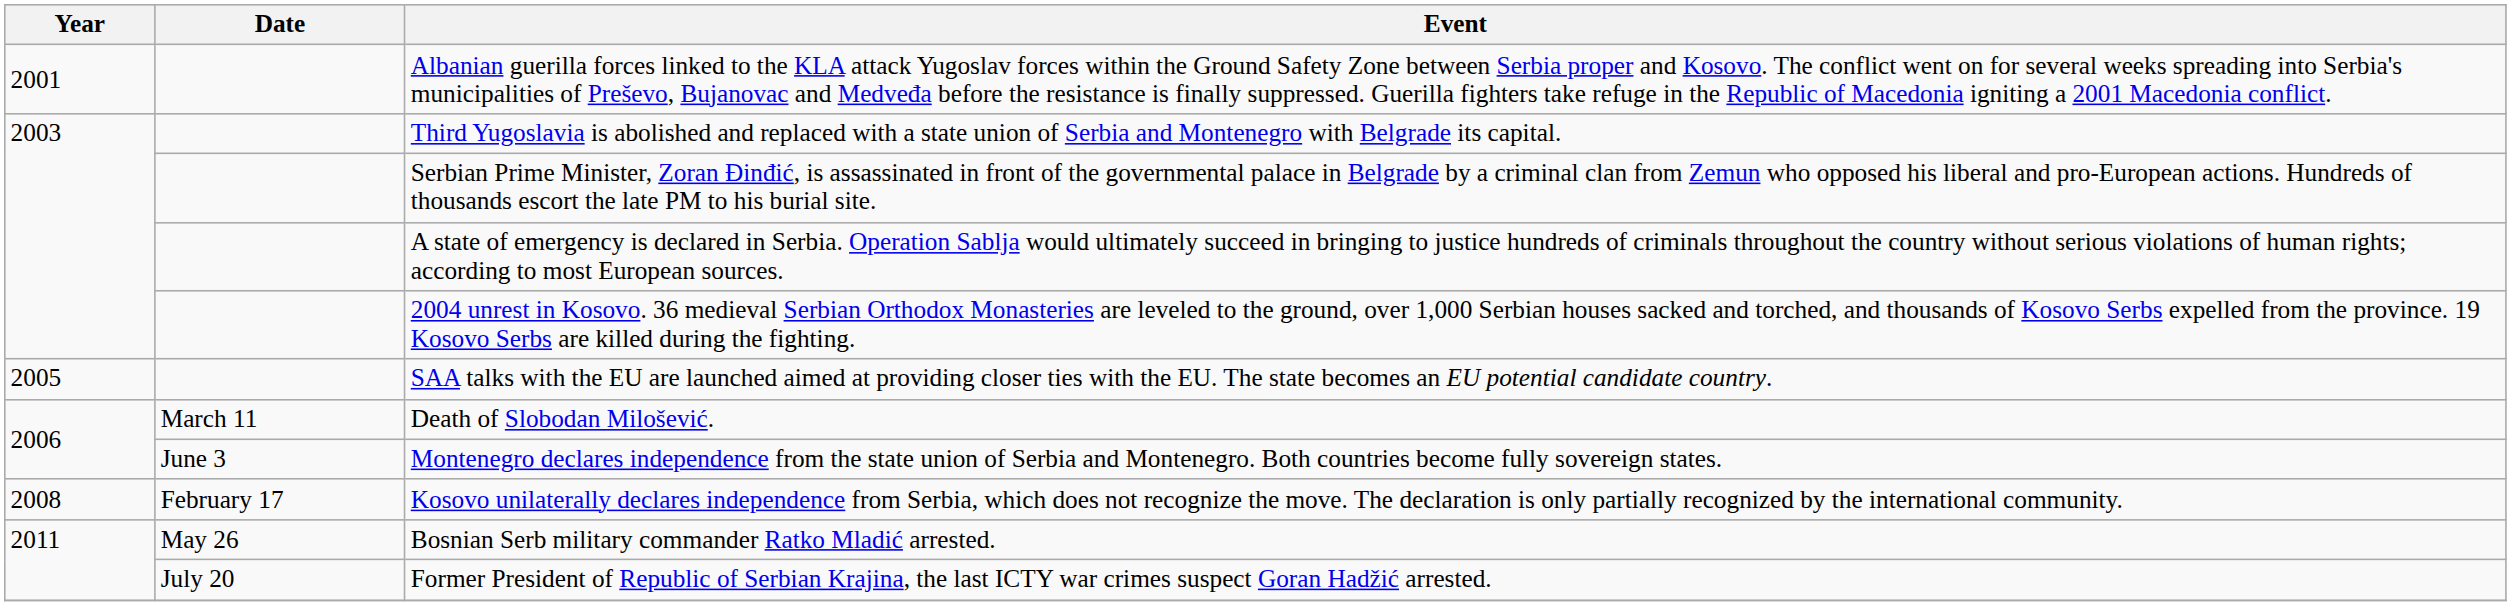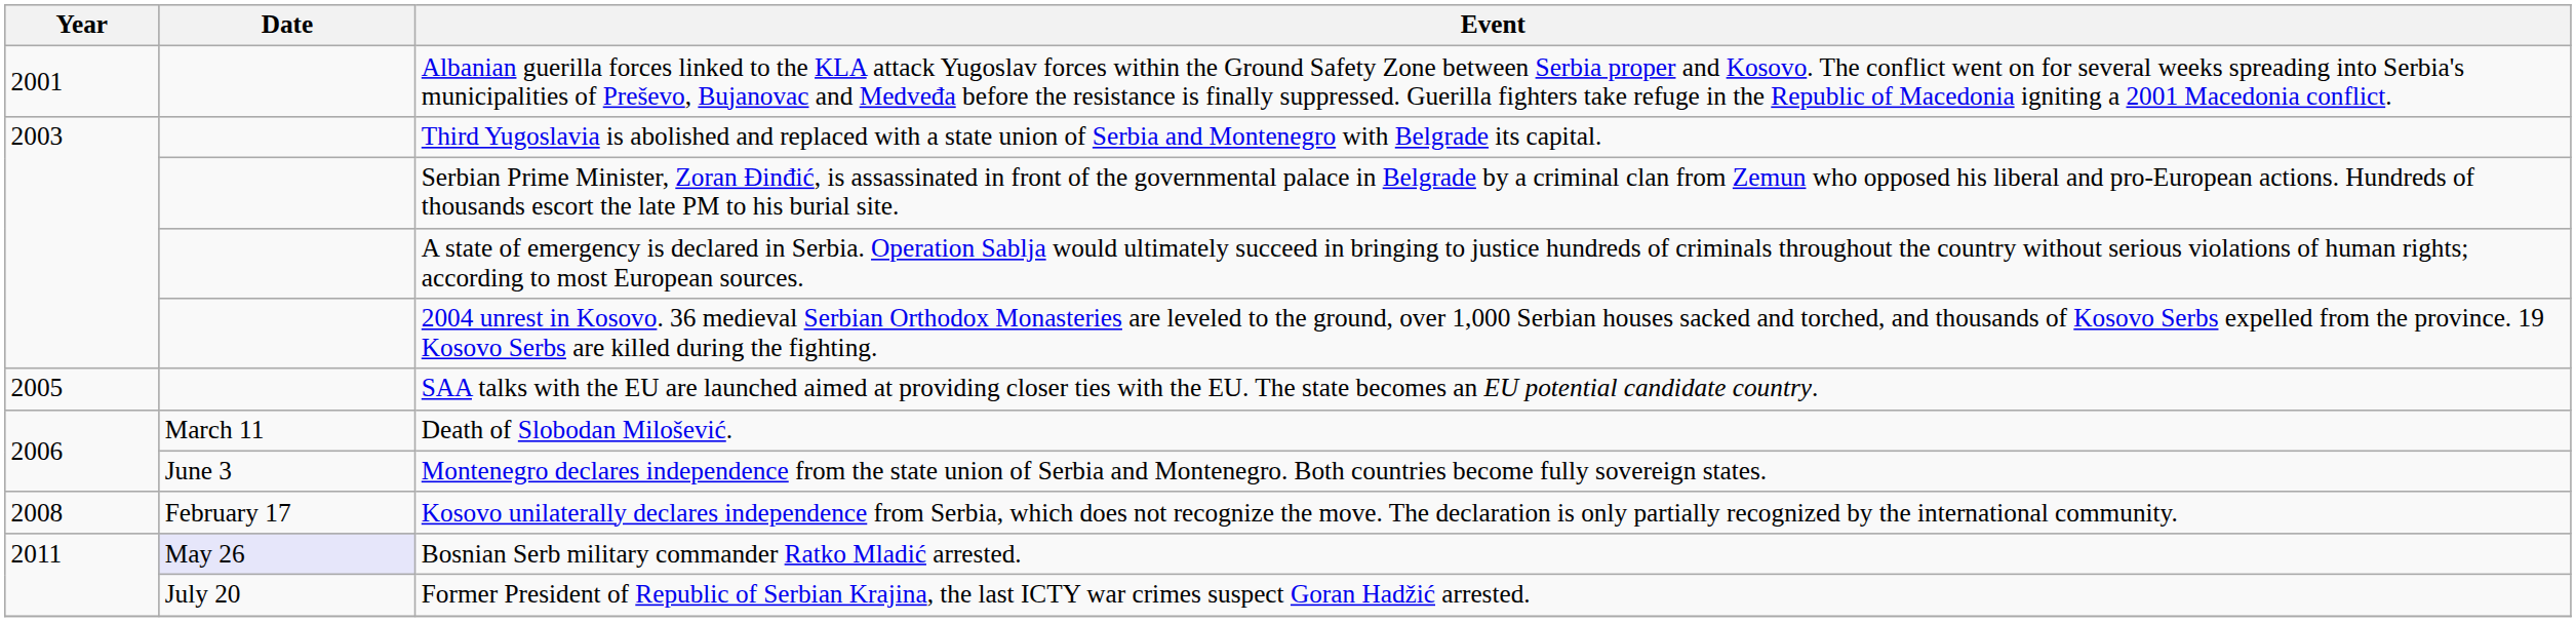Bosnian Serb military commander Ratko Mladić arrested. | Date: no background -> lavender background
